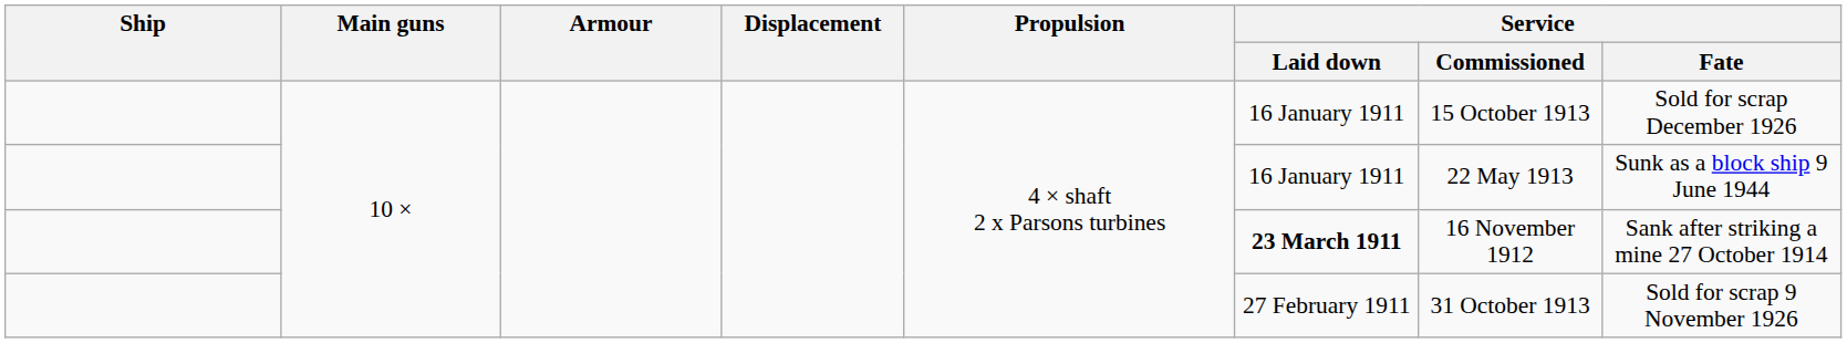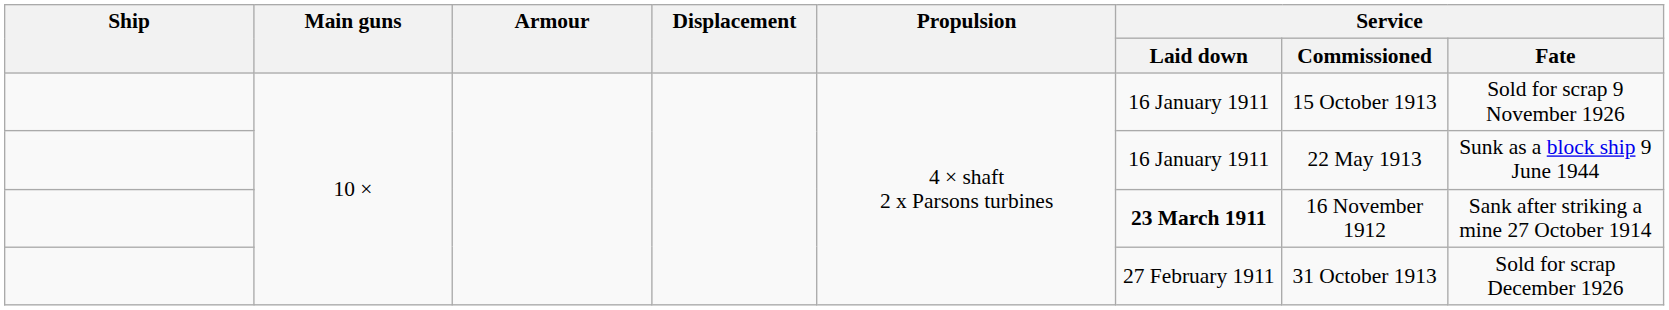row 3 | Service / Fate: Sold for scrap December 1926 -> Sold for scrap 9 November 1926
row 6 | Service / Fate: Sold for scrap 9 November 1926 -> Sold for scrap December 1926
